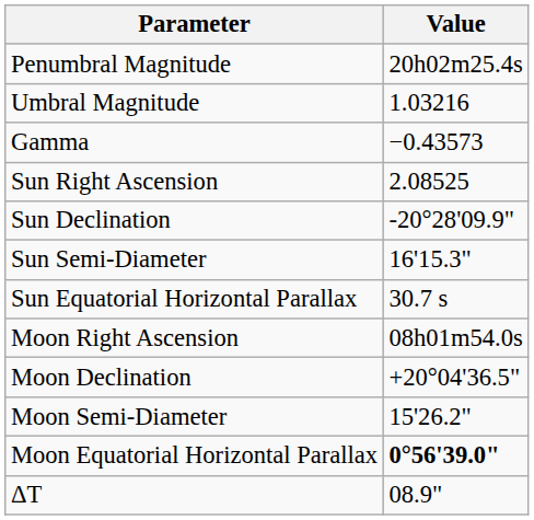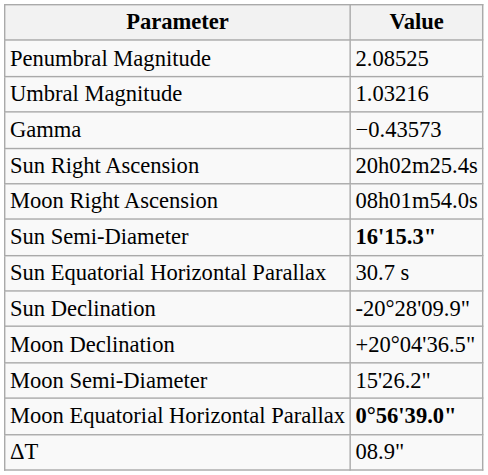Penumbral Magnitude | Value: 20h02m25.4s -> 2.08525
Sun Right Ascension | Value: 2.08525 -> 20h02m25.4s
rows swapped: Sun Declination <-> Moon Right Ascension
Sun Semi-Diameter | Value: normal -> bold
